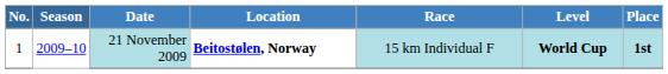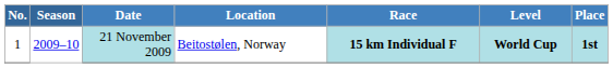21 November 2009 | Location: bold -> normal
21 November 2009 | Race: normal -> bold
